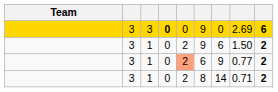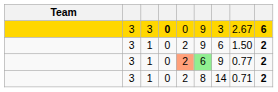row 2 | column 7: 0 -> 3
row 2 | column 8: 2.69 -> 2.67
row 4 | column 6: no background -> lightgreen background
